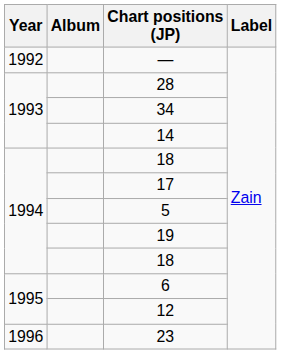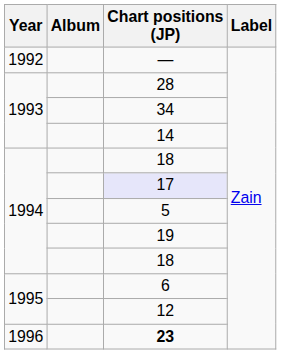17 | Chart positions (JP): no background -> lavender background
23 | Chart positions (JP): normal -> bold
